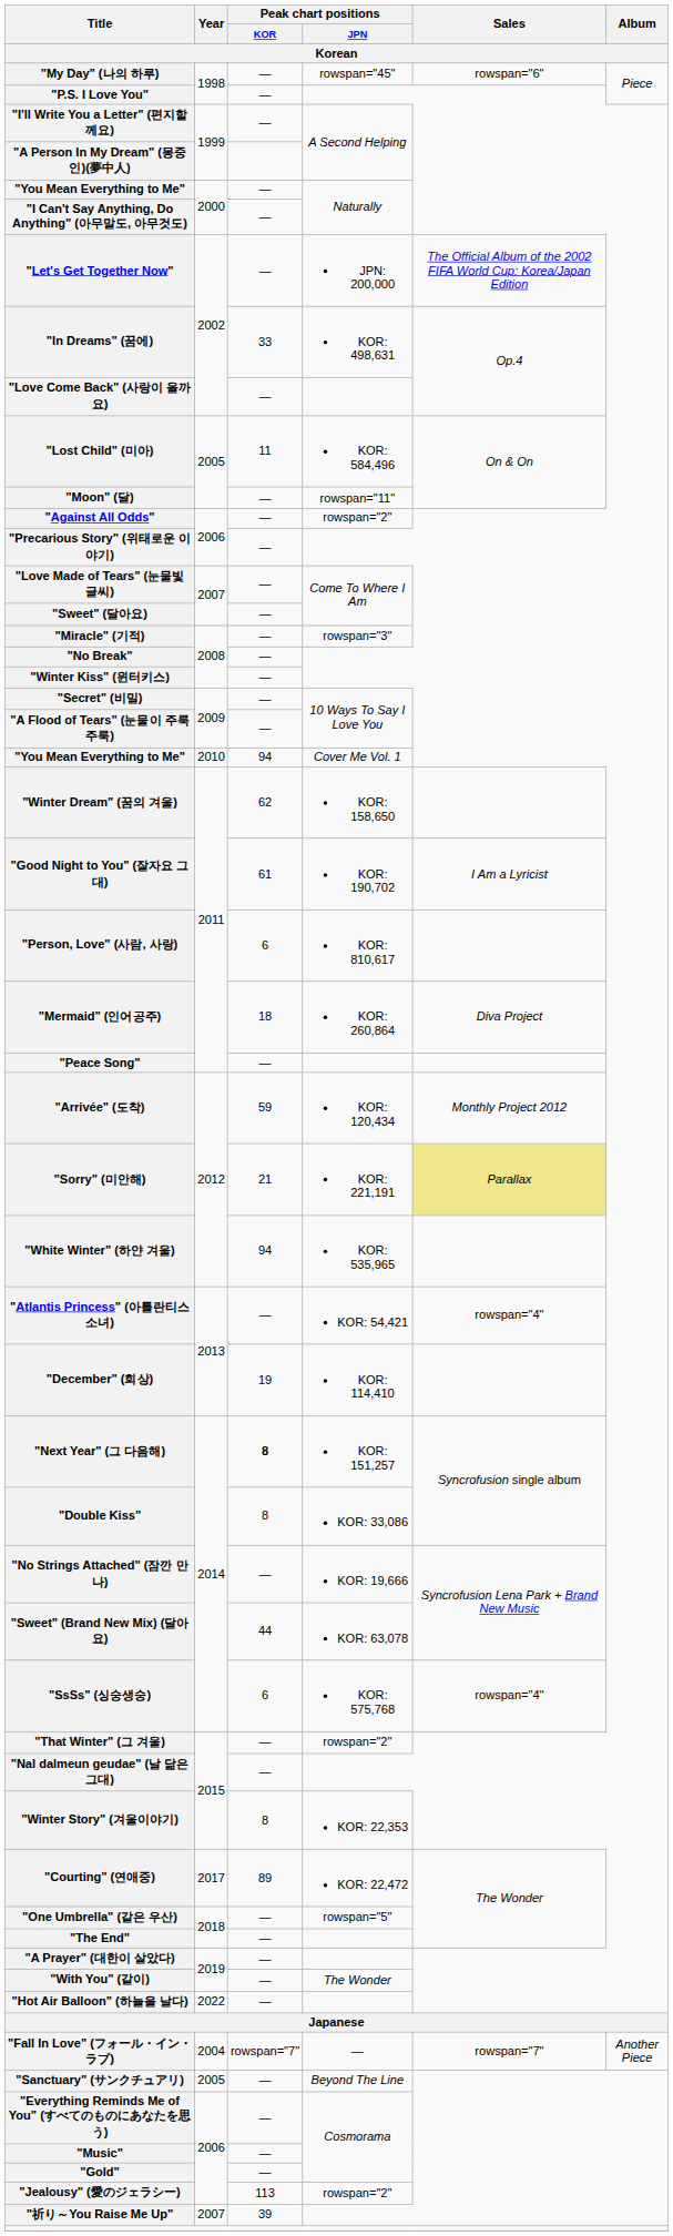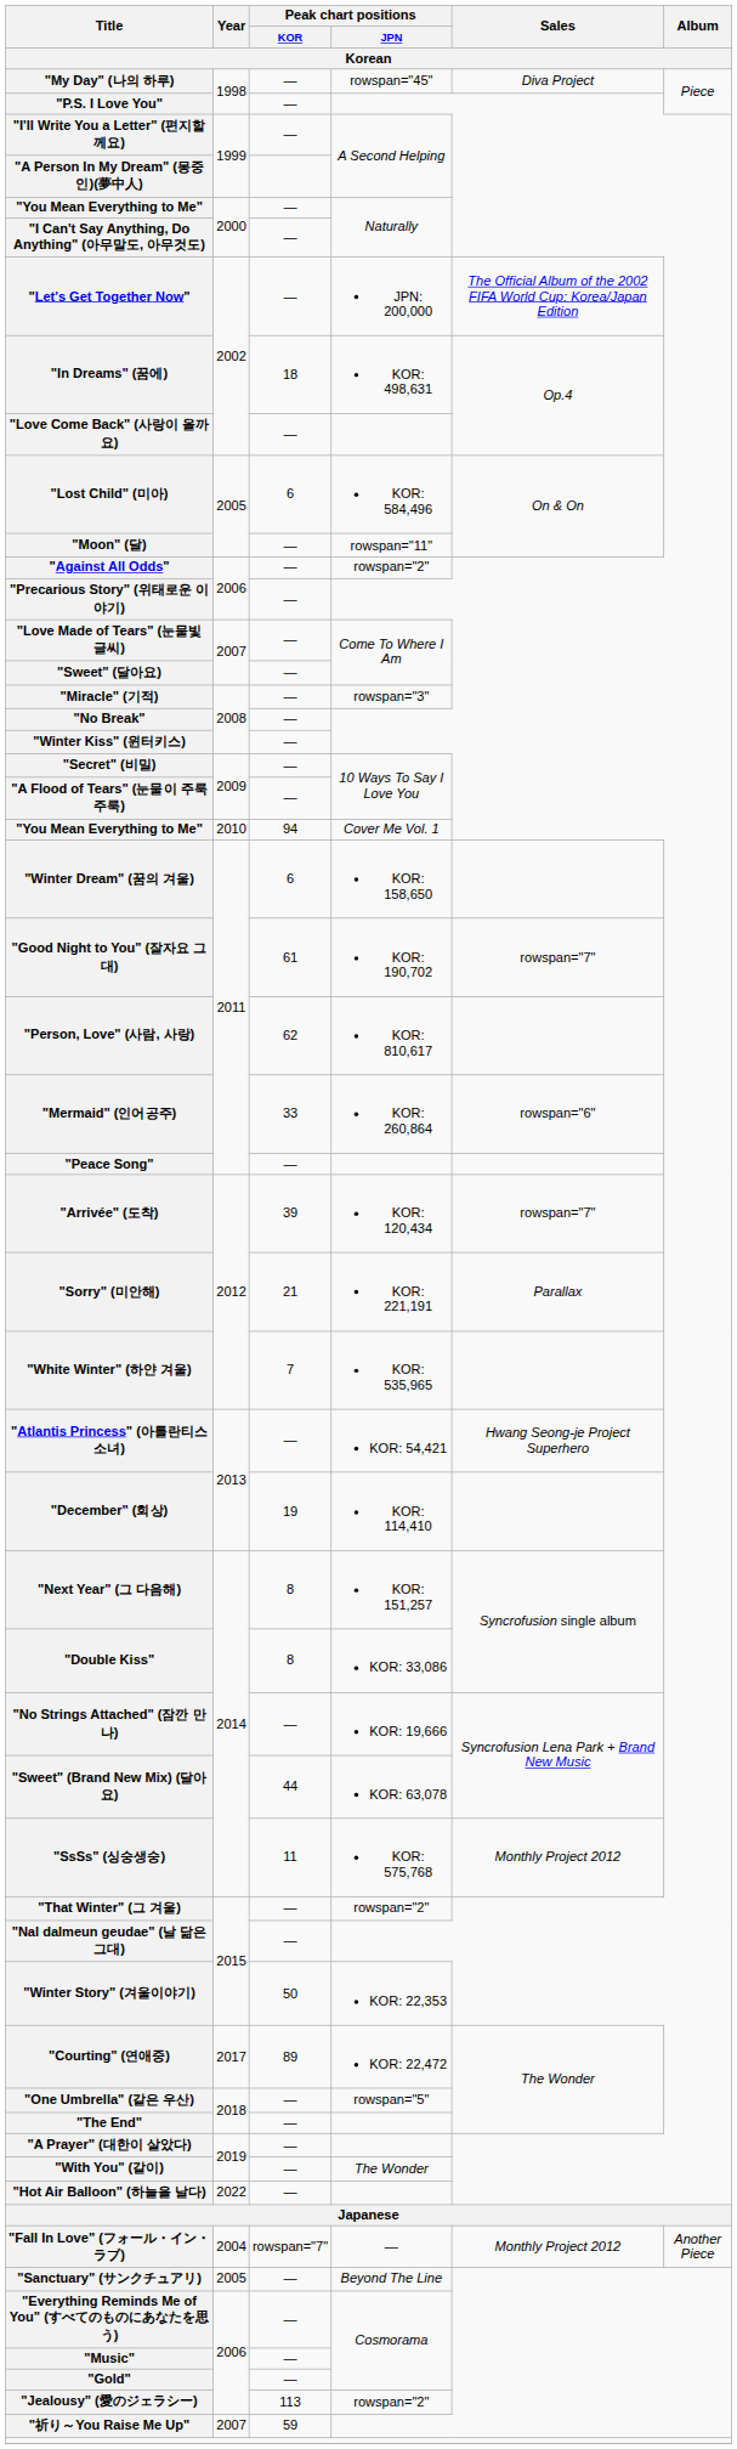"My Day" (나의 하루) | Sales: rowspan="6" -> Diva Project
"In Dreams" (꿈에) | Peak chart positions / KOR: 33 -> 18
"Lost Child" (미아) | Peak chart positions / KOR: 11 -> 6
"Winter Dream" (꿈의 겨울) | Peak chart positions / KOR: 62 -> 6
"Good Night to You" (잘자요 그대) | Sales: I Am a Lyricist -> rowspan="7"
"Person, Love" (사람, 사랑) | Peak chart positions / KOR: 6 -> 62
"Mermaid" (인어공주) | Peak chart positions / KOR: 18 -> 33
"Mermaid" (인어공주) | Sales: Diva Project -> rowspan="6"
"Arrivée" (도착) | Peak chart positions / KOR: 59 -> 39
"Arrivée" (도착) | Sales: Monthly Project 2012 -> rowspan="7"
"Sorry" (미안해) | Sales: khaki background -> no background
"White Winter" (하얀 겨울) | Peak chart positions / KOR: 94 -> 7
"Atlantis Princess" (아틀란티스 소녀) | Sales: rowspan="4" -> Hwang Seong-je Project Superhero
"Next Year" (그 다음해) | Peak chart positions / KOR: bold -> normal
"SsSs" (싱숭생숭) | Peak chart positions / KOR: 6 -> 11
"SsSs" (싱숭생숭) | Sales: rowspan="4" -> Monthly Project 2012
"Winter Story" (겨울이야기) | Peak chart positions / KOR: 8 -> 50
"Fall In Love" (フォール・イン・ラブ) | Sales: rowspan="7" -> Monthly Project 2012
"祈り～You Raise Me Up" | Peak chart positions / KOR: 39 -> 59
